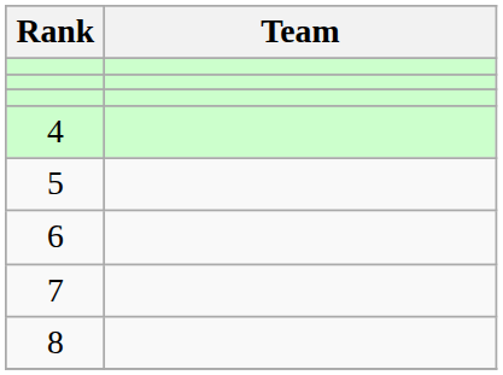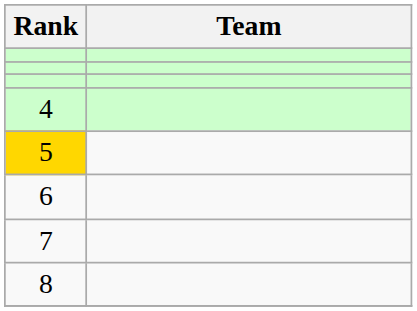row 6 | Rank: no background -> gold background
